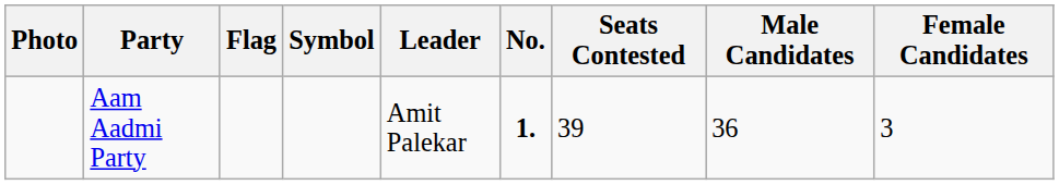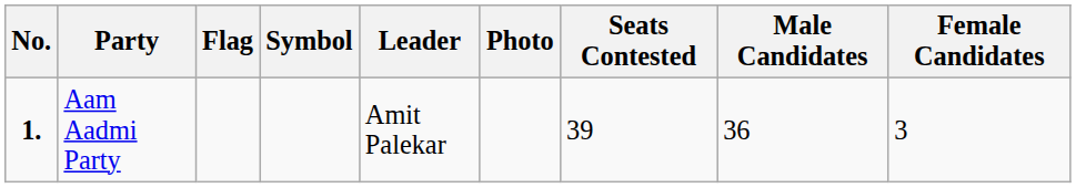columns swapped: No. <-> Photo
